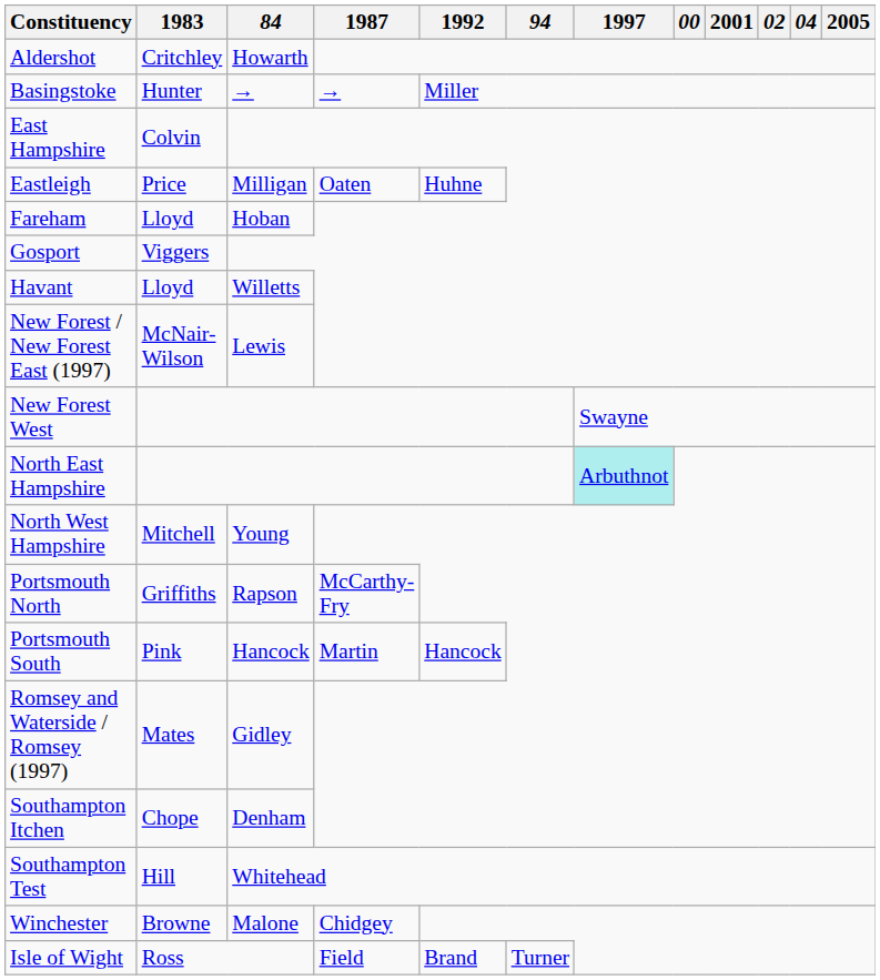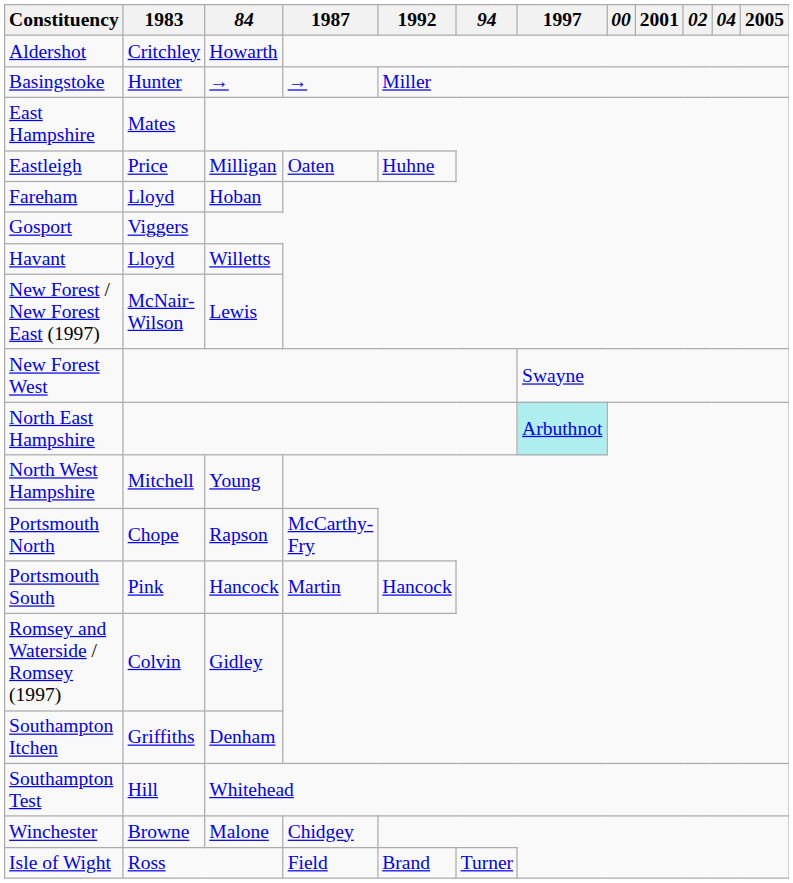East Hampshire | 1983: Colvin -> Mates
Portsmouth North | 1983: Griffiths -> Chope
Romsey and Waterside / Romsey (1997) | 1983: Mates -> Colvin
Southampton Itchen | 1983: Chope -> Griffiths
